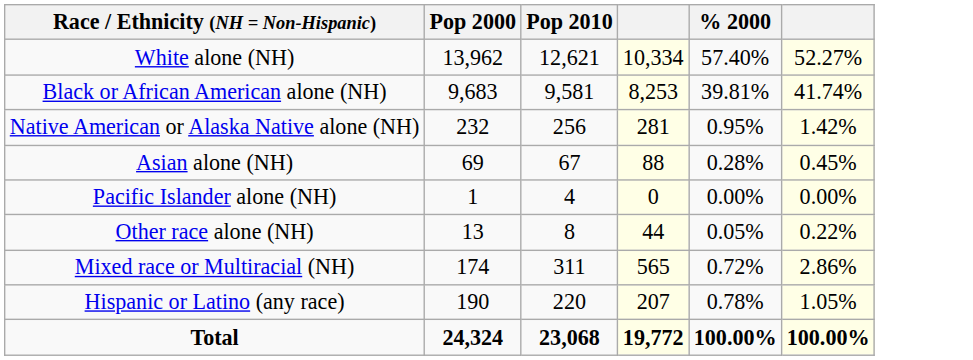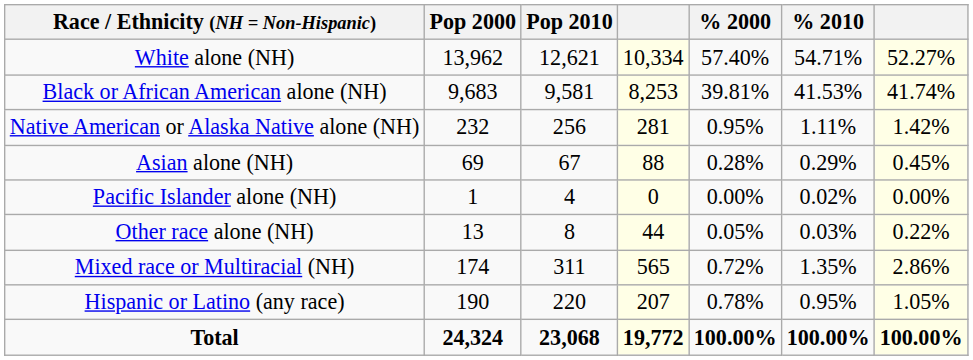+ column: % 2010 | 54.71% | 41.53% | 1.11% | 0.29% | 0.02% | 0.03% | 1.35% | 0.95% | 100.00%
